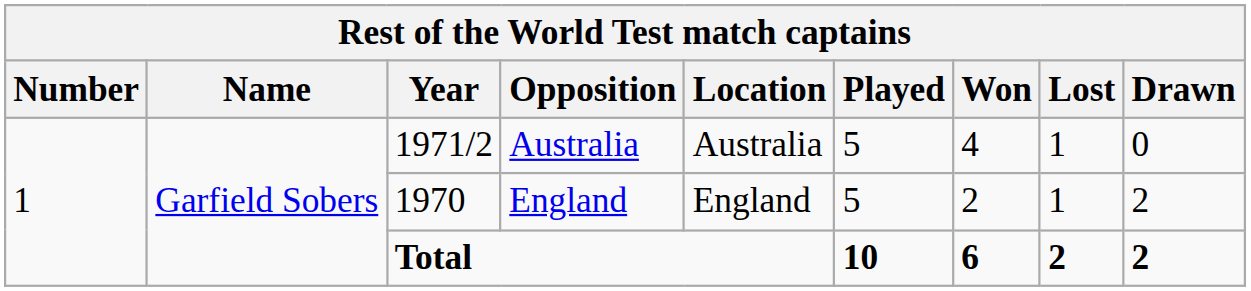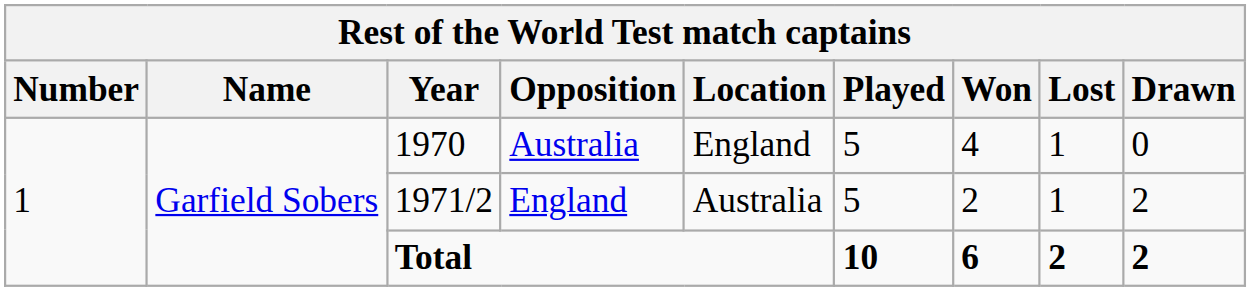row 3 | Year: 1971/2 -> 1970
row 3 | Location: Australia -> England
row 4 | Year: 1970 -> 1971/2
row 4 | Location: England -> Australia
